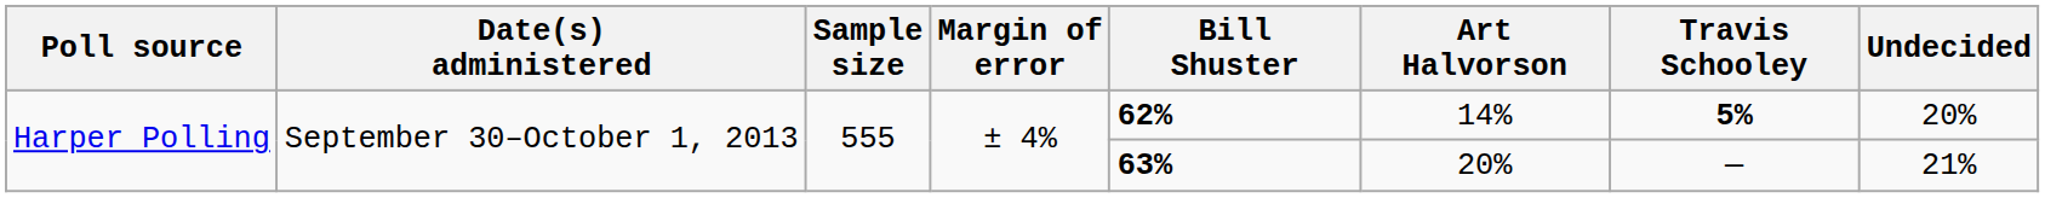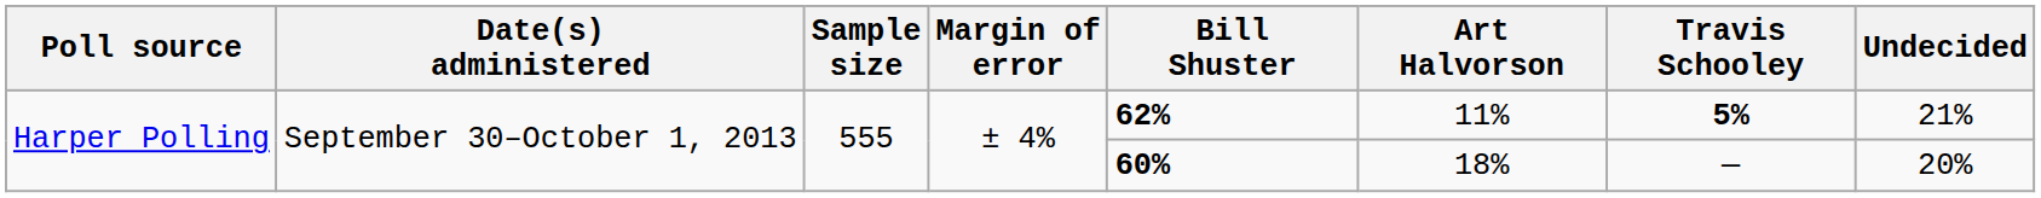row 2 | Art Halvorson: 14% -> 11%
row 2 | Undecided: 20% -> 21%
row 3 | Bill Shuster: 63% -> 60%
row 3 | Art Halvorson: 20% -> 18%
row 3 | Undecided: 21% -> 20%
